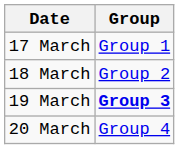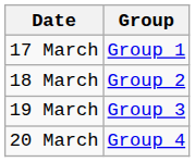19 March | Group: bold -> normal
